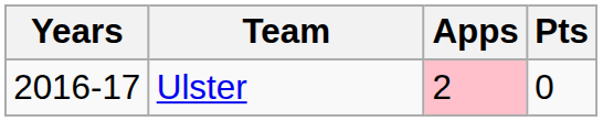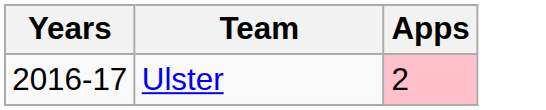- column: Pts | 0
